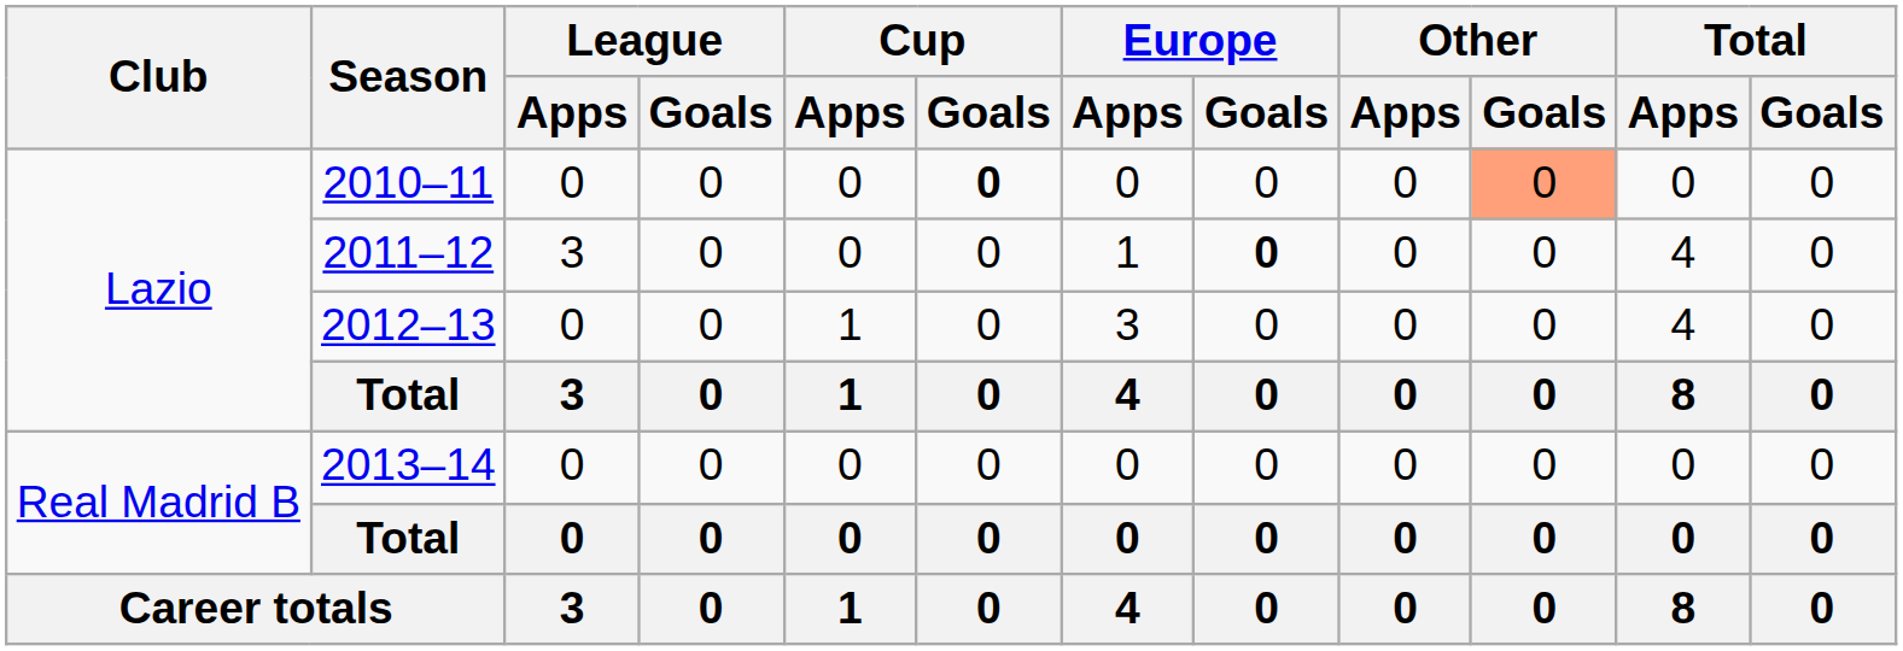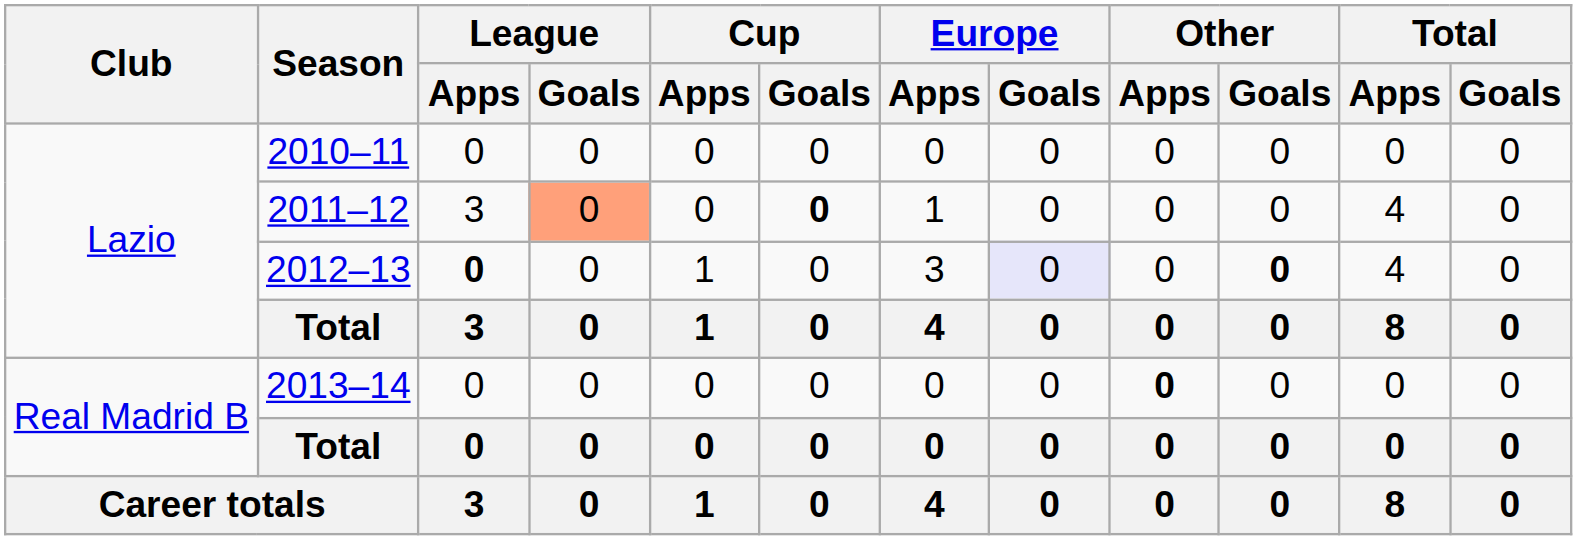2010–11 | Cup / Goals: bold -> normal
2010–11 | Other / Goals: lightsalmon background -> no background
2011–12 | League / Goals: no background -> lightsalmon background
2011–12 | Cup / Goals: normal -> bold
2011–12 | Europe / Goals: bold -> normal
2012–13 | League / Apps: normal -> bold
2012–13 | Europe / Goals: no background -> lavender background
2012–13 | Other / Goals: normal -> bold
2013–14 | Other / Apps: normal -> bold
